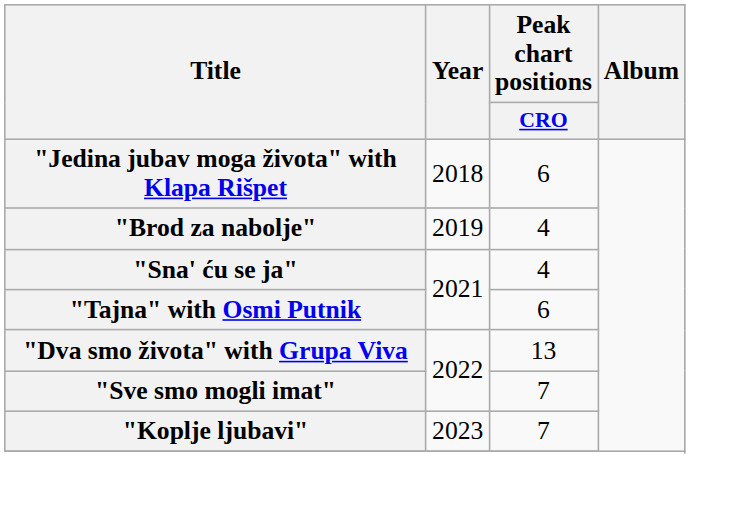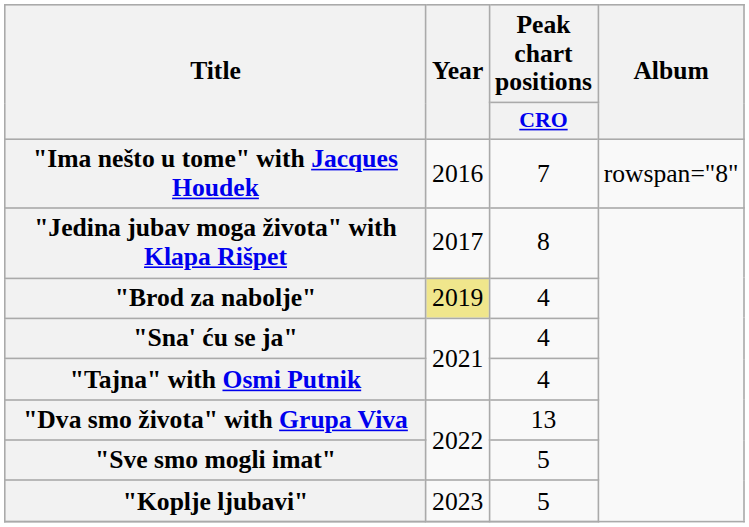+ row: "Ima nešto u tome" with Jacques Houdek | 2016 | 7 | rowspan="8"
"Jedina jubav moga života" with Klapa Rišpet | Year: 2018 -> 2017
"Jedina jubav moga života" with Klapa Rišpet | Peak chart positions / CRO: 6 -> 8
"Brod za nabolje" | Year: no background -> khaki background
"Tajna" with Osmi Putnik | Peak chart positions / CRO: 6 -> 4
"Sve smo mogli imat" | Peak chart positions / CRO: 7 -> 5
"Koplje ljubavi" | Peak chart positions / CRO: 7 -> 5
